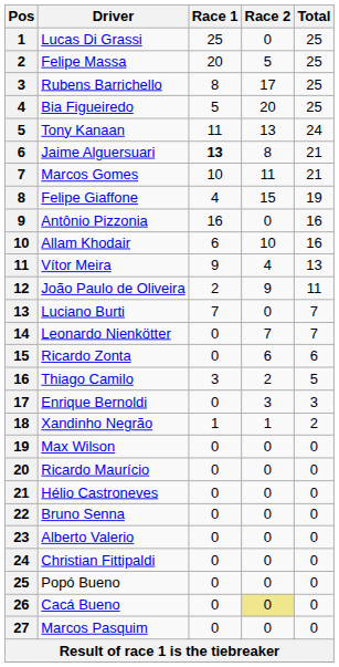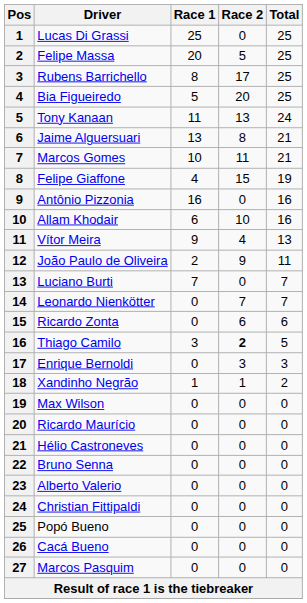Jaime Alguersuari | Race 1: bold -> normal
Thiago Camilo | Race 2: normal -> bold
Cacá Bueno | Race 2: khaki background -> no background
